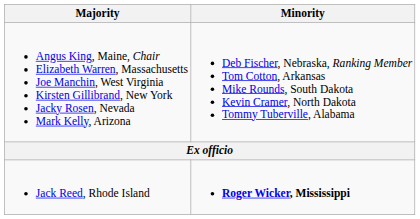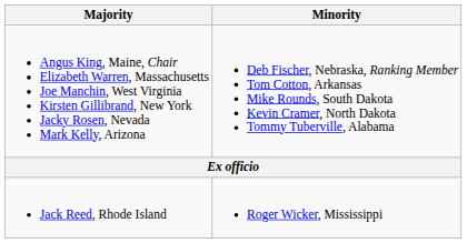Jack Reed, Rhode Island | Minority: bold -> normal
